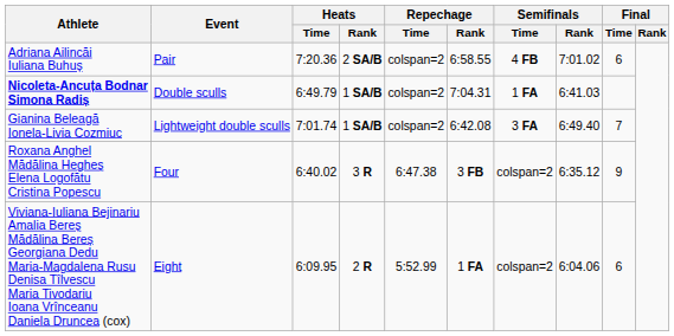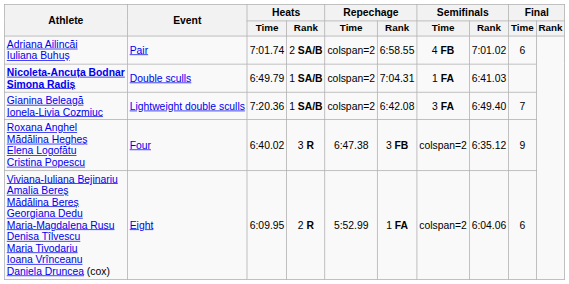Adriana Ailincăi Iuliana Buhuș | Heats / Time: 7:20.36 -> 7:01.74
Gianina Beleagă Ionela-Livia Cozmiuc | Heats / Time: 7:01.74 -> 7:20.36
